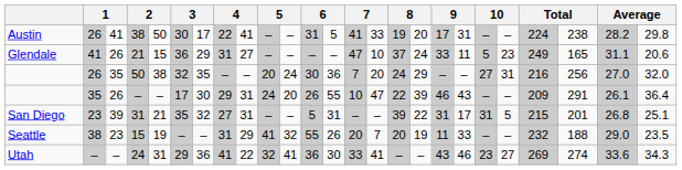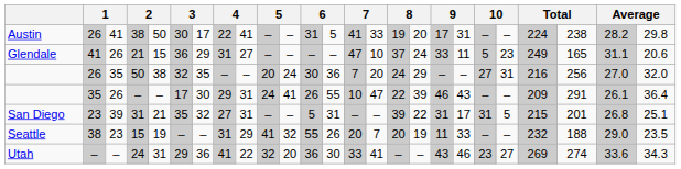row 5 | column 11: 20 -> 41
row 8 | column 11: 41 -> 20
